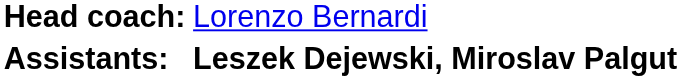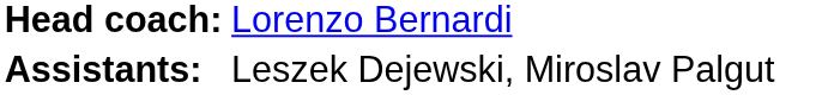Assistants: | column 2: bold -> normal
